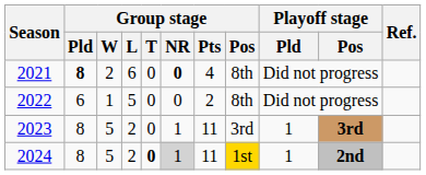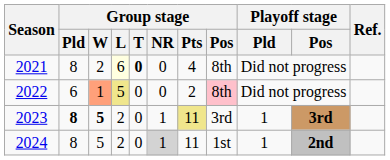2021 | Group stage / Pld: bold -> normal
2021 | Group stage / L: no background -> lightyellow background
2021 | Group stage / T: normal -> bold
2021 | Group stage / NR: bold -> normal
2022 | Group stage / W: no background -> lightsalmon background
2022 | Group stage / L: no background -> khaki background
2022 | Group stage / Pos: no background -> pink background
2023 | Group stage / Pld: normal -> bold
2023 | Group stage / W: normal -> bold
2023 | Group stage / Pts: no background -> khaki background
2024 | Group stage / T: bold -> normal
2024 | Group stage / Pos: gold background -> no background
